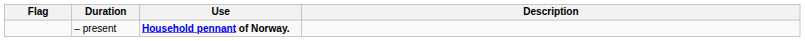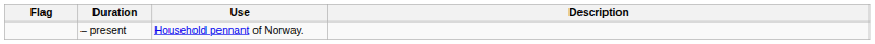– present | Use: bold -> normal
